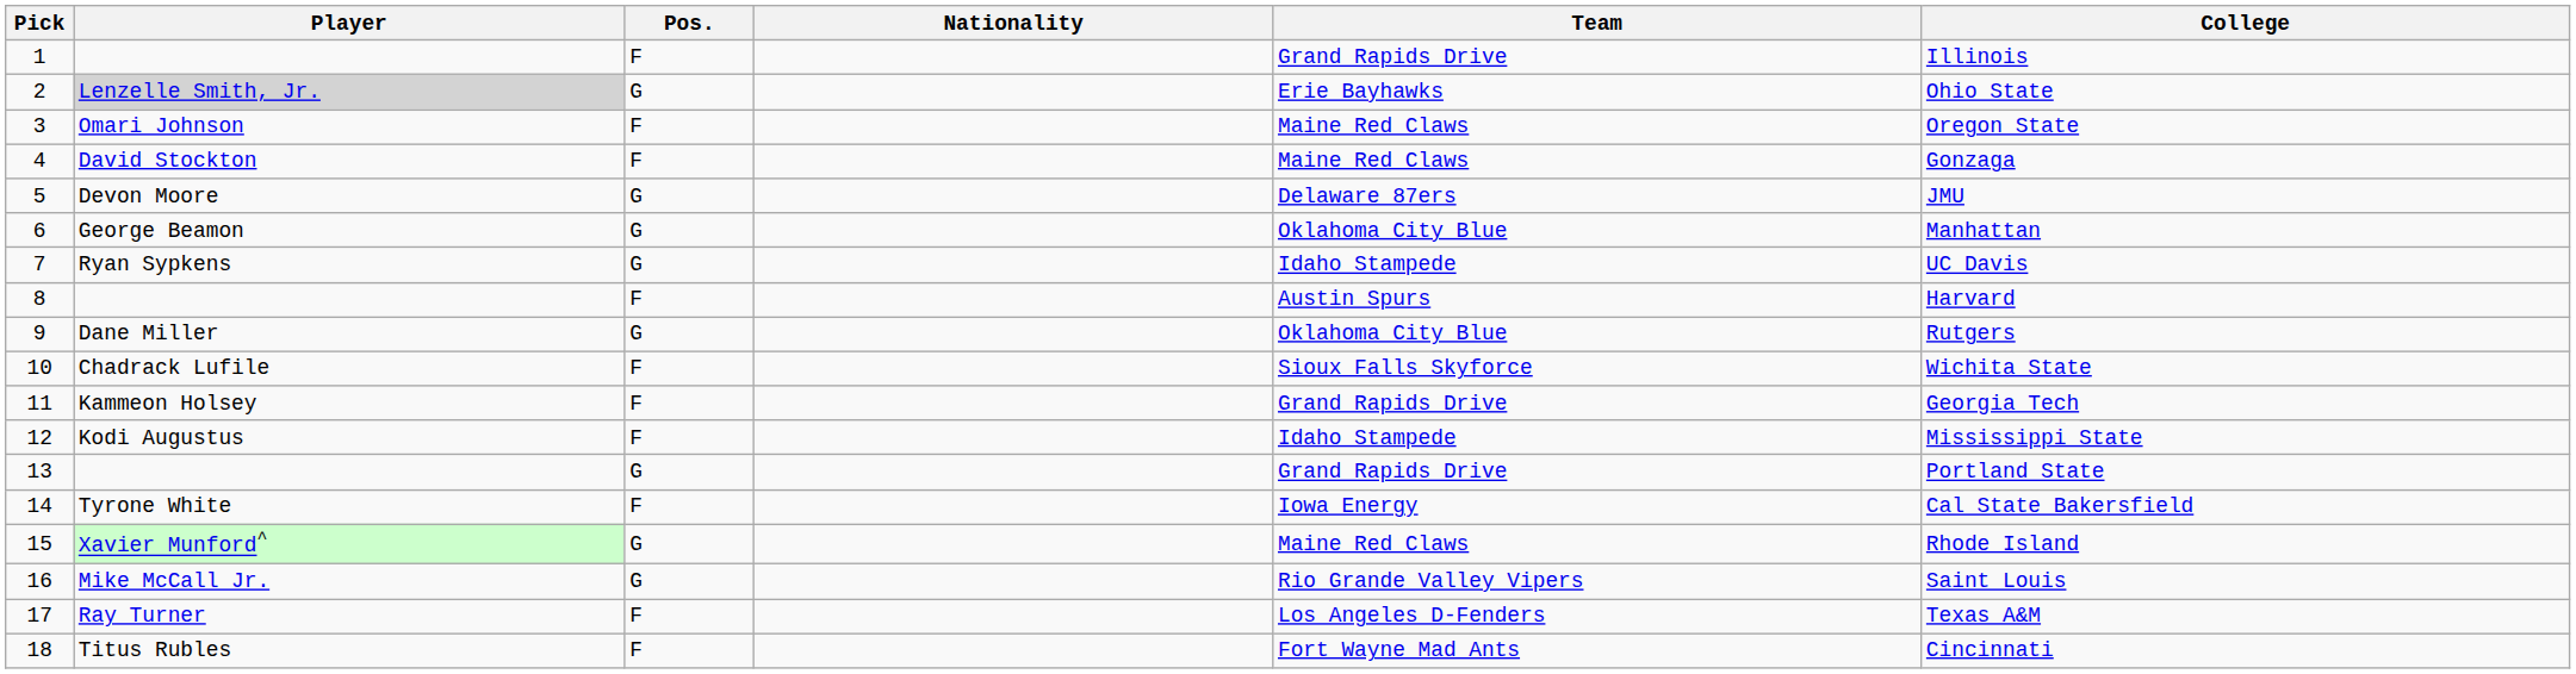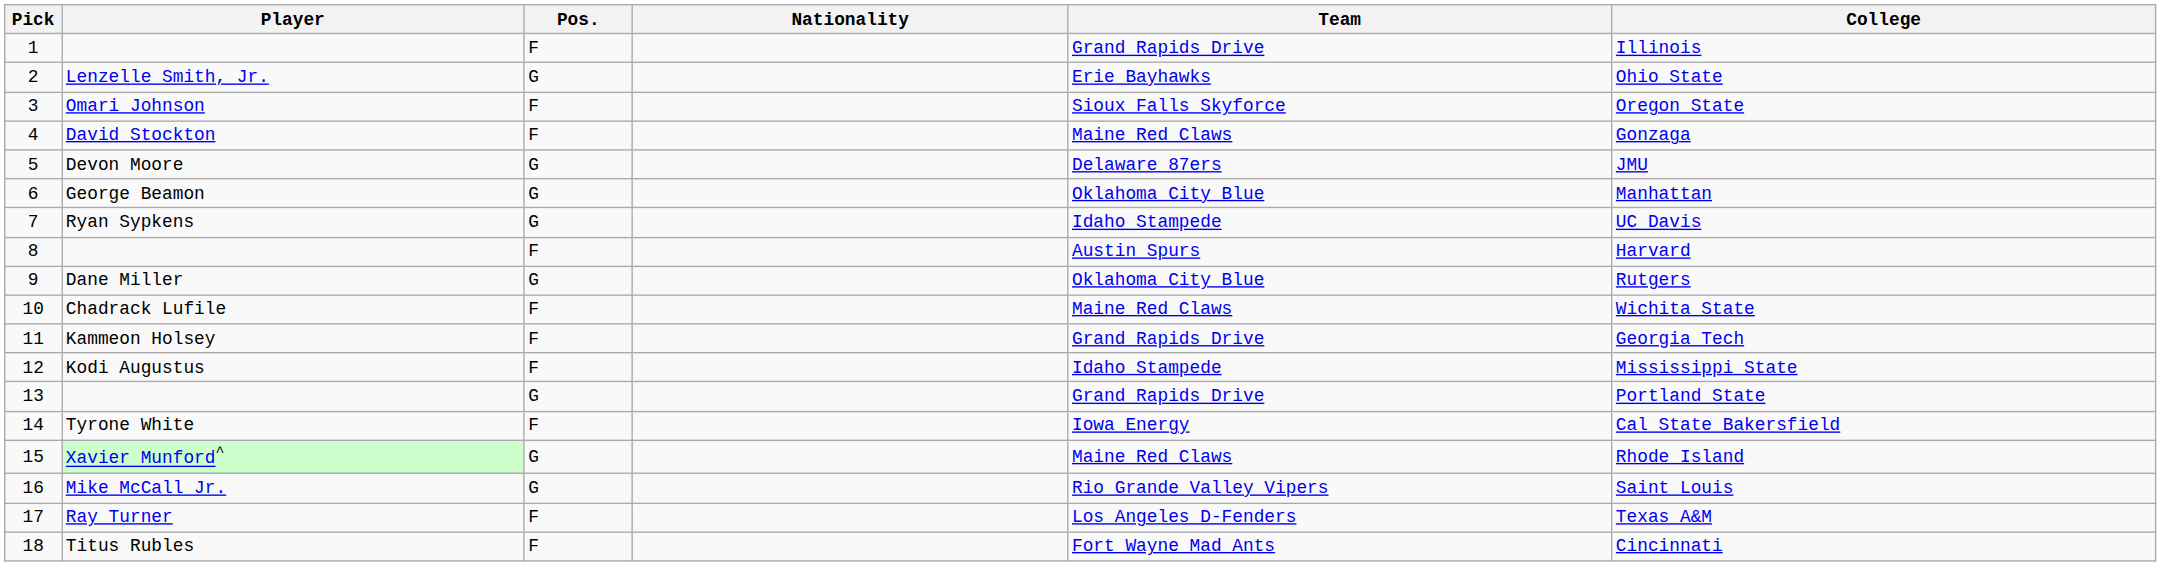2 | Player: lightgrey background -> no background
3 | Team: Maine Red Claws -> Sioux Falls Skyforce
10 | Team: Sioux Falls Skyforce -> Maine Red Claws
